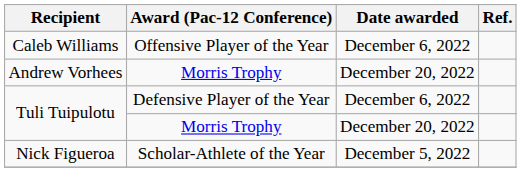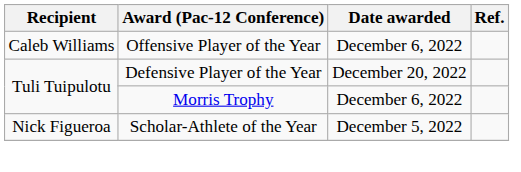- row: Andrew Vorhees | Morris Trophy | December 20, 2022
Tuli Tuipulotu / Defensive Player of the Year | Date awarded: December 6, 2022 -> December 20, 2022
Tuli Tuipulotu / Morris Trophy | Date awarded: December 20, 2022 -> December 6, 2022
